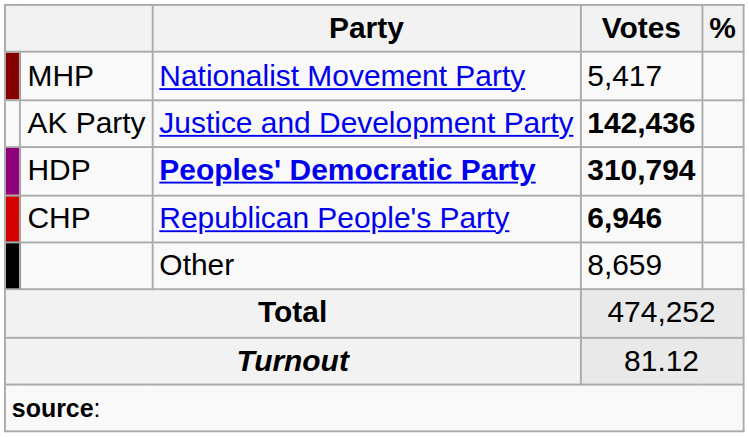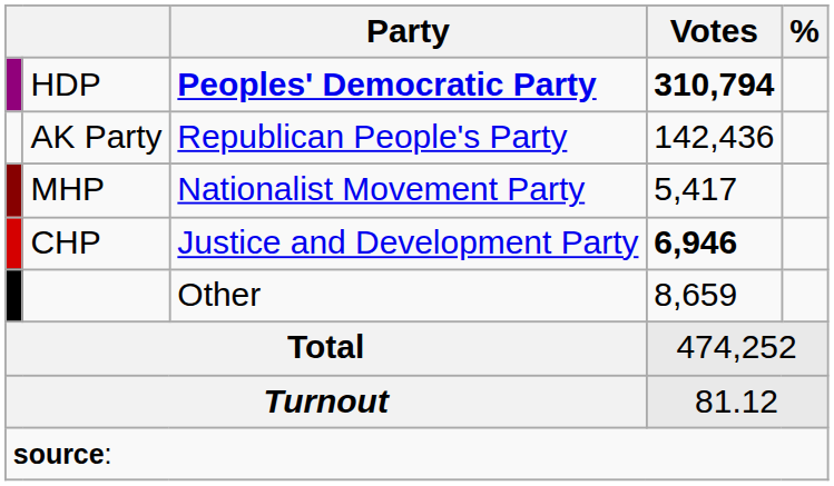rows swapped: HDP <-> MHP
AK Party | Party: Justice and Development Party -> Republican People's Party
AK Party | Votes: bold -> normal
CHP | Party: Republican People's Party -> Justice and Development Party
